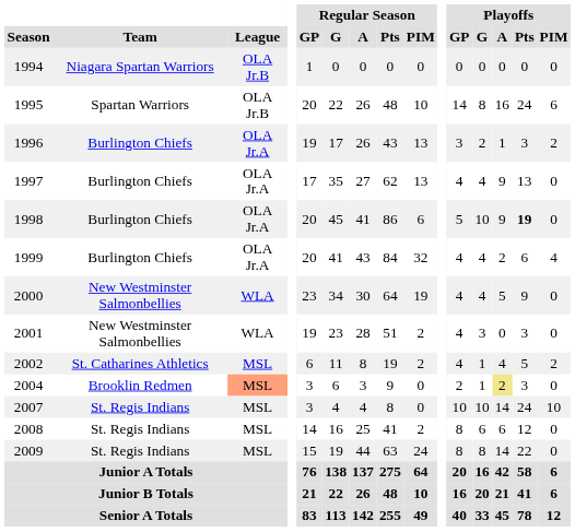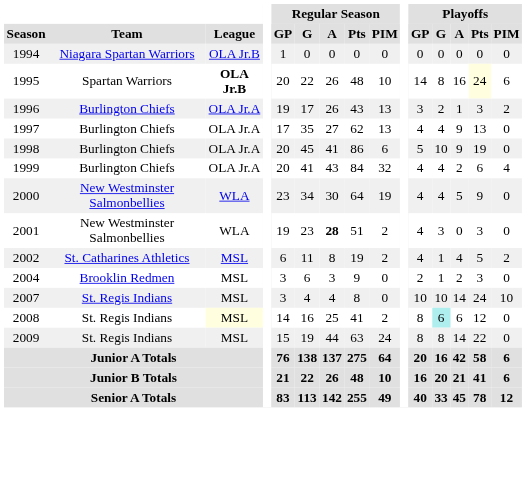1995 | League: normal -> bold
1995 | Playoffs / Pts: no background -> lightyellow background
1998 | Playoffs / Pts: bold -> normal
2001 | Regular Season / A: normal -> bold
2004 | League: lightsalmon background -> no background
2004 | Playoffs / A: khaki background -> no background
2008 | League: no background -> lightyellow background
2008 | Playoffs / G: no background -> paleturquoise background
